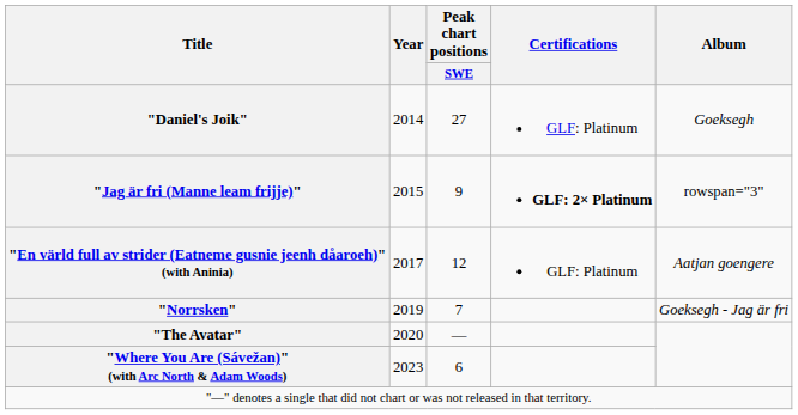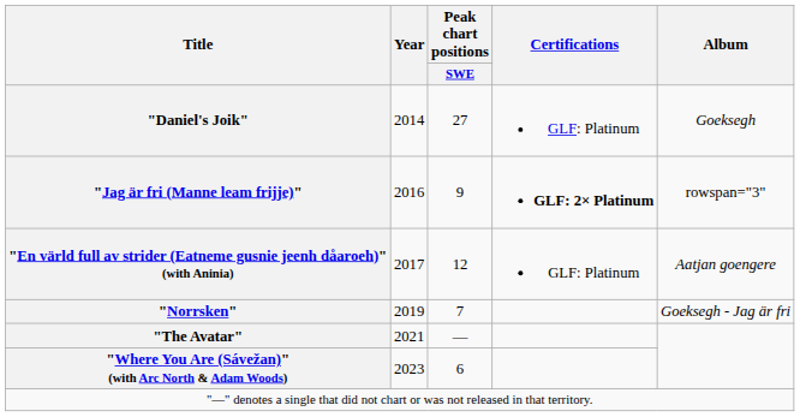"Jag är fri (Manne leam frijje)" | Year: 2015 -> 2016
"The Avatar" | Year: 2020 -> 2021
